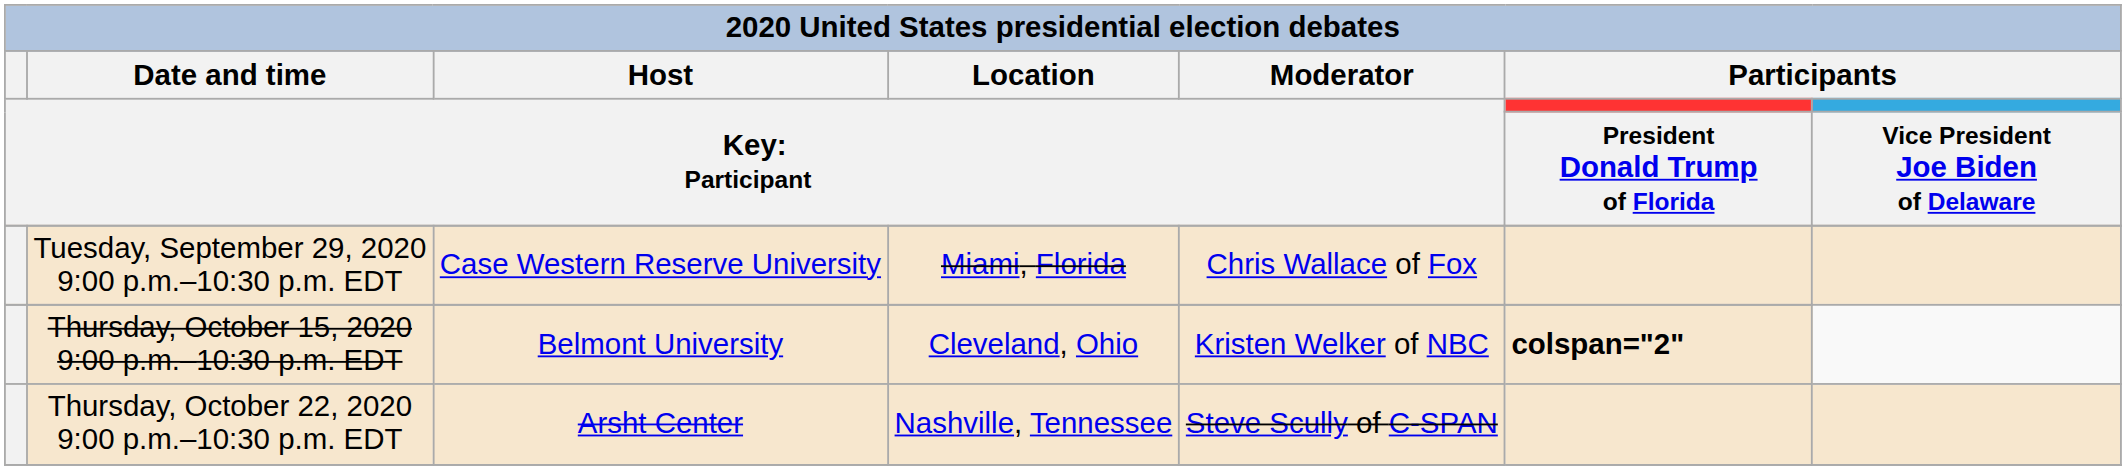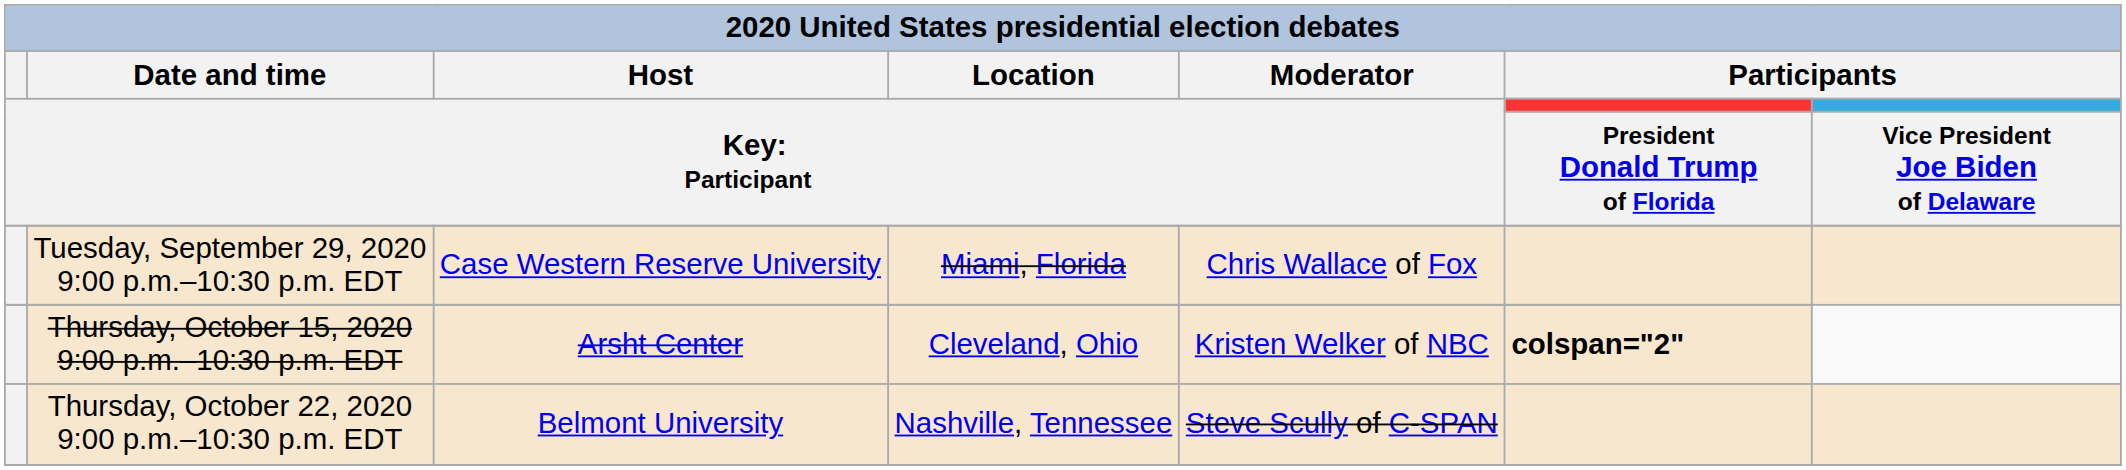Thursday, October 15, 2020 9:00 p.m.–10:30 p.m. EDT | column 3: Belmont University -> Arsht Center
Thursday, October 22, 2020 9:00 p.m.–10:30 p.m. EDT | column 3: Arsht Center -> Belmont University
